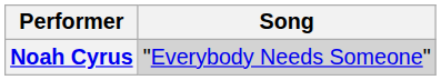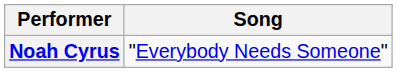Noah Cyrus | Song: lightgrey background -> no background
